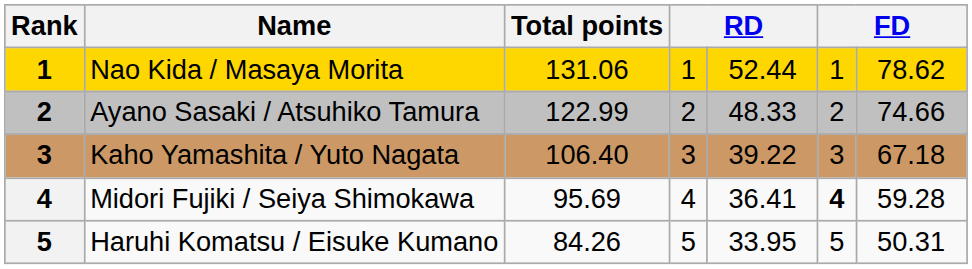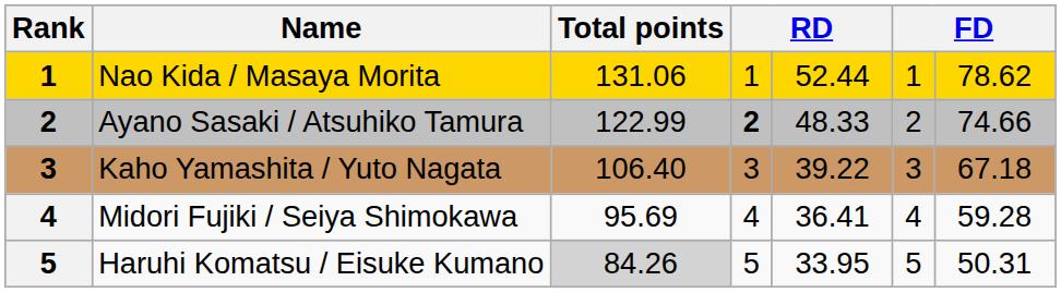Ayano Sasaki / Atsuhiko Tamura | column 4: normal -> bold
Midori Fujiki / Seiya Shimokawa | column 6: bold -> normal
Haruhi Komatsu / Eisuke Kumano | Total points: no background -> lightgrey background
